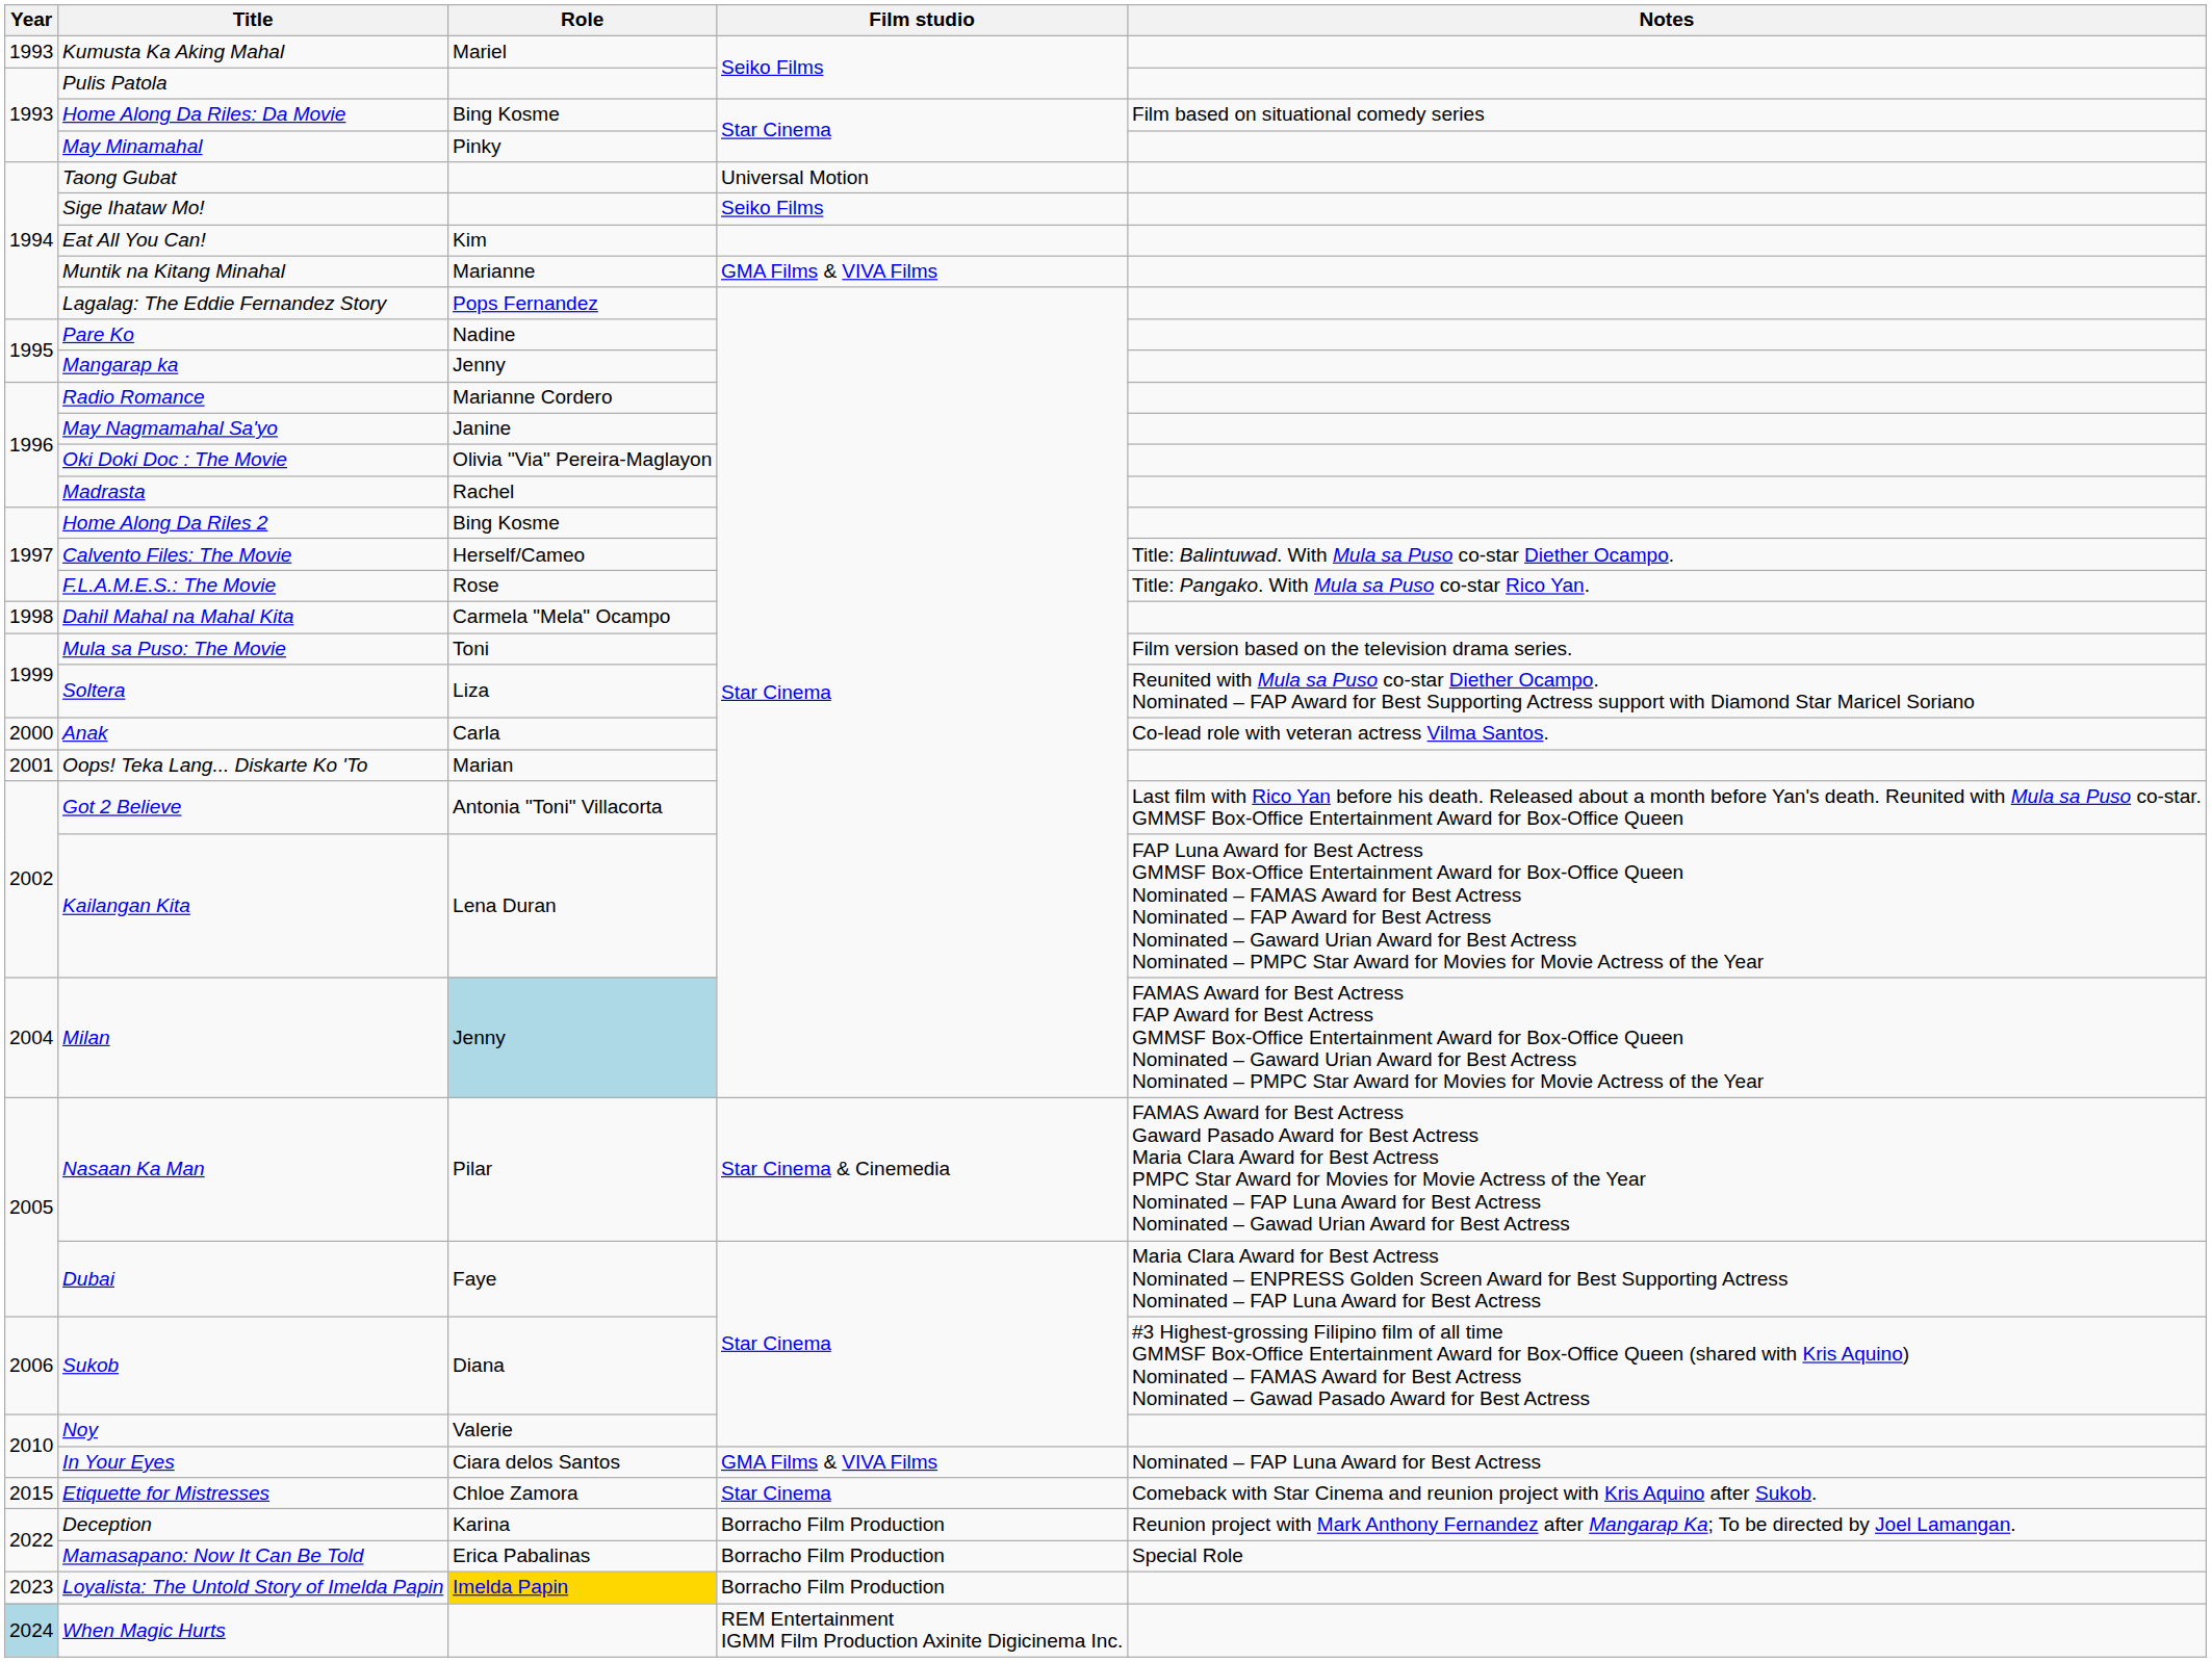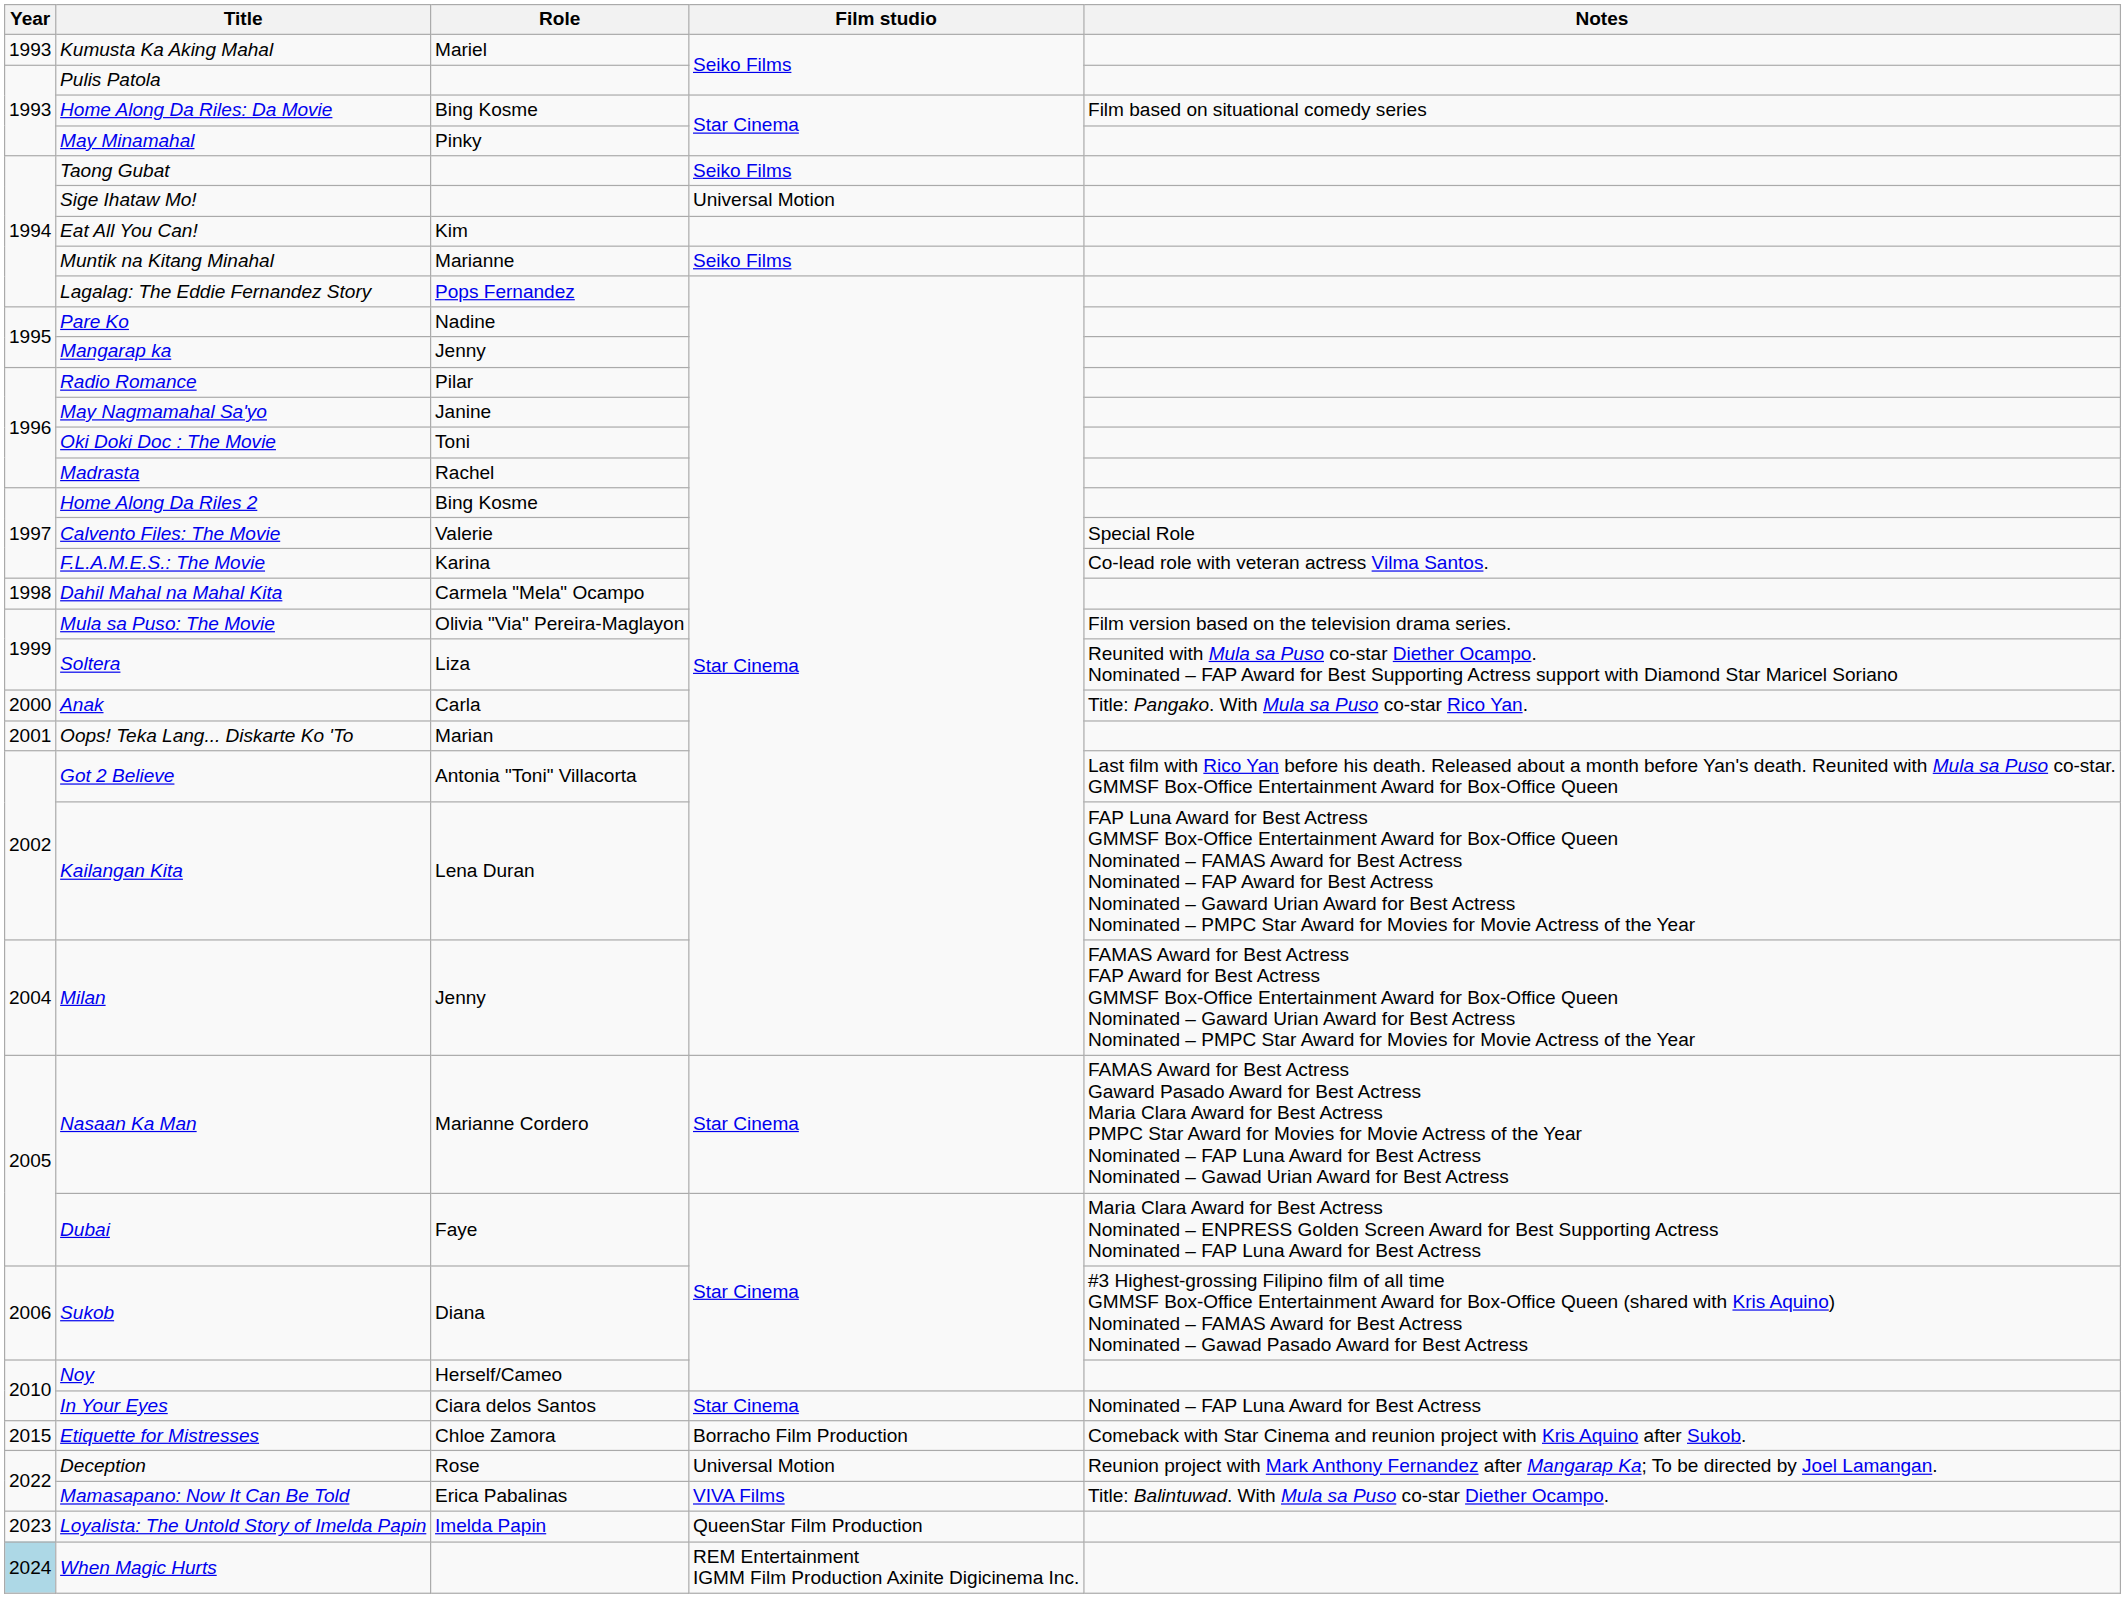Taong Gubat | Film studio: Universal Motion -> Seiko Films
Sige Ihataw Mo! | Film studio: Seiko Films -> Universal Motion
Muntik na Kitang Minahal | Film studio: GMA Films & VIVA Films -> Seiko Films
Radio Romance | Role: Marianne Cordero -> Pilar
Oki Doki Doc : The Movie | Role: Olivia "Via" Pereira-Maglayon -> Toni
Calvento Files: The Movie | Role: Herself/Cameo -> Valerie
Calvento Files: The Movie | Notes: Title: Balintuwad. With Mula sa Puso co-star Diether Ocampo. -> Special Role
F.L.A.M.E.S.: The Movie | Role: Rose -> Karina
F.L.A.M.E.S.: The Movie | Notes: Title: Pangako. With Mula sa Puso co-star Rico Yan. -> Co-lead role with veteran actress Vilma Santos.
Mula sa Puso: The Movie | Role: Toni -> Olivia "Via" Pereira-Maglayon
Anak | Notes: Co-lead role with veteran actress Vilma Santos. -> Title: Pangako. With Mula sa Puso co-star Rico Yan.
Milan | Role: lightblue background -> no background
Nasaan Ka Man | Role: Pilar -> Marianne Cordero
Nasaan Ka Man | Film studio: Star Cinema & Cinemedia -> Star Cinema
Noy | Role: Valerie -> Herself/Cameo
In Your Eyes | Film studio: GMA Films & VIVA Films -> Star Cinema
Etiquette for Mistresses | Film studio: Star Cinema -> Borracho Film Production
Deception | Role: Karina -> Rose
Deception | Film studio: Borracho Film Production -> Universal Motion
Mamasapano: Now It Can Be Told | Film studio: Borracho Film Production -> VIVA Films
Mamasapano: Now It Can Be Told | Notes: Special Role -> Title: Balintuwad. With Mula sa Puso co-star Diether Ocampo.
Loyalista: The Untold Story of Imelda Papin | Role: gold background -> no background
Loyalista: The Untold Story of Imelda Papin | Film studio: Borracho Film Production -> QueenStar Film Production
